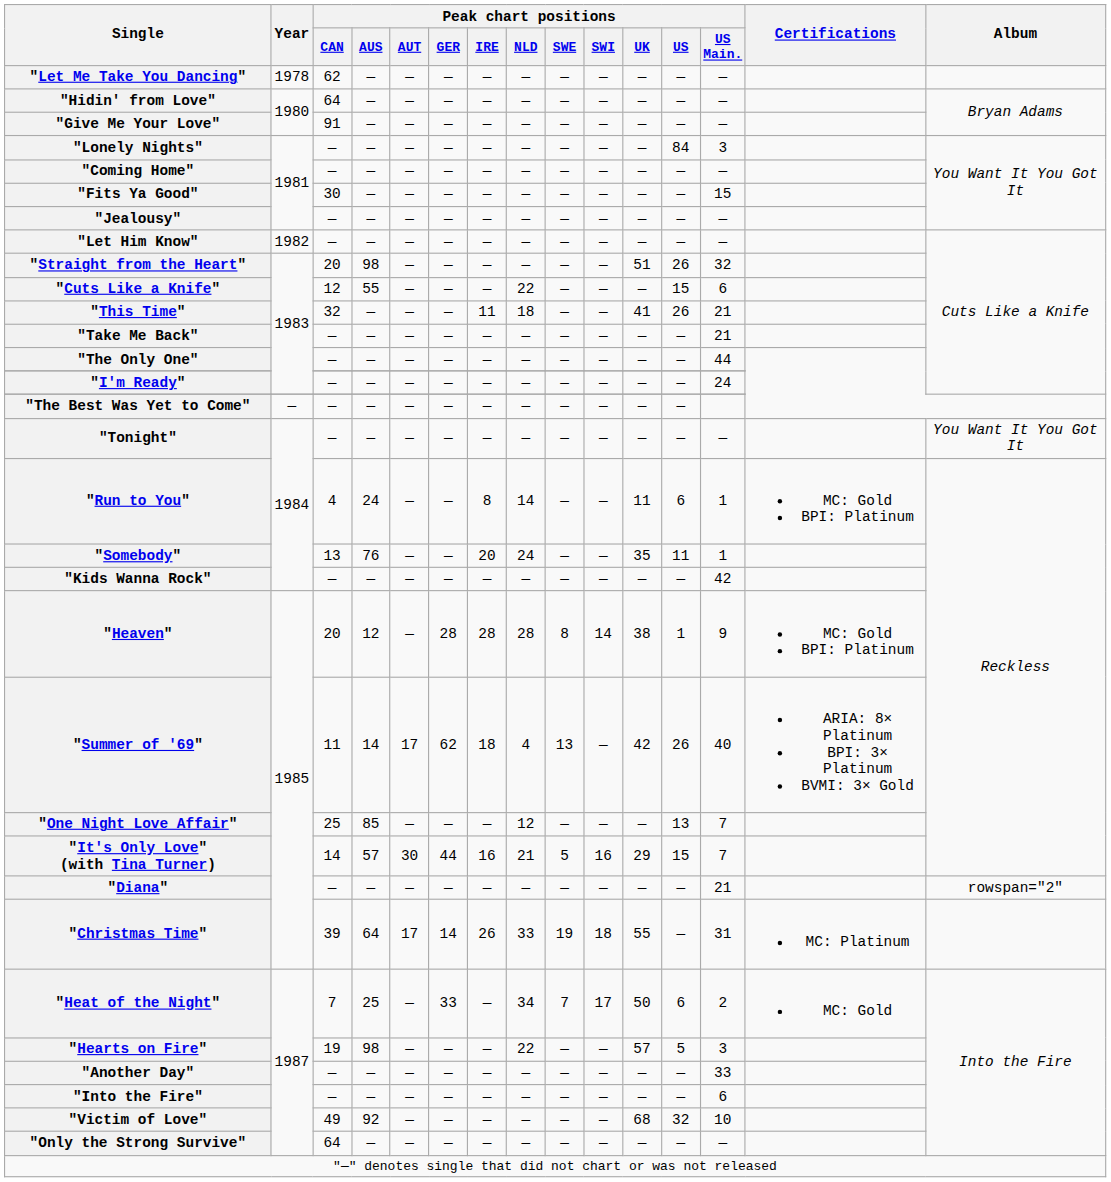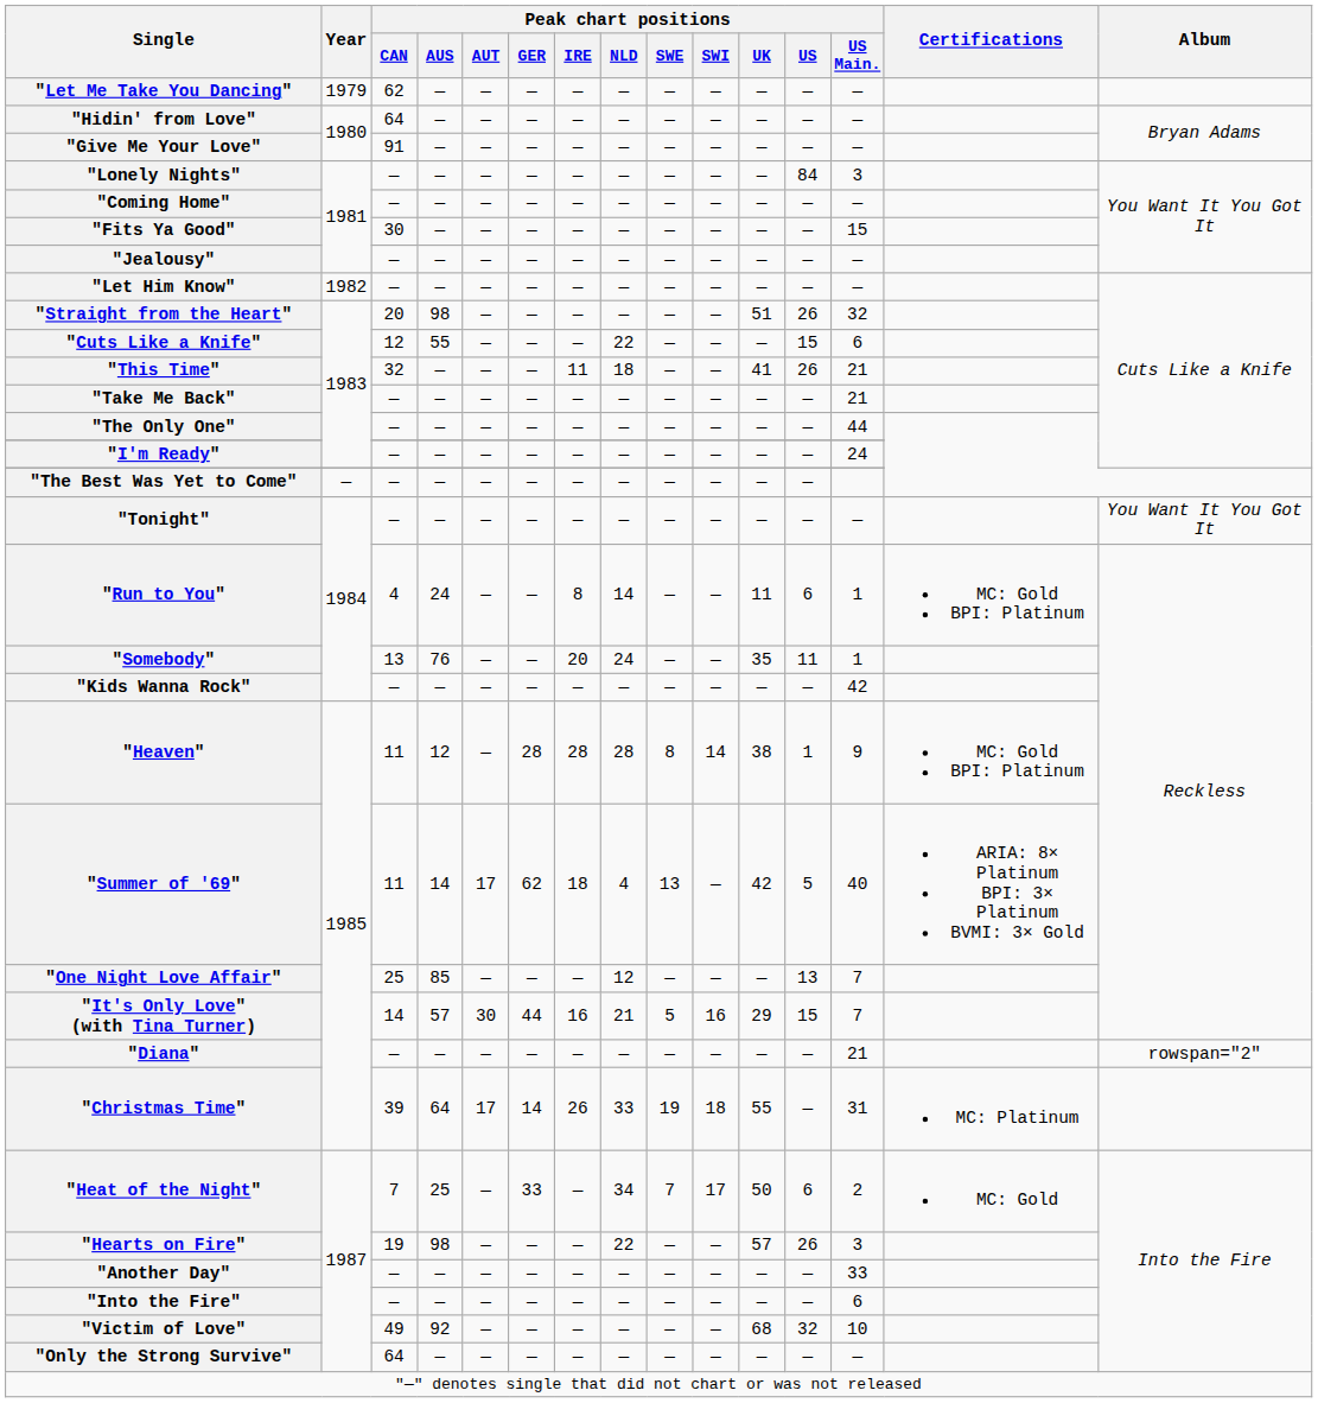"Let Me Take You Dancing" | Year: 1978 -> 1979
"Heaven" | Peak chart positions / CAN: 20 -> 11
"Summer of '69" | Peak chart positions / US: 26 -> 5
"Hearts on Fire" | Peak chart positions / US: 5 -> 26
